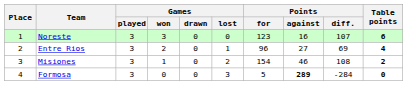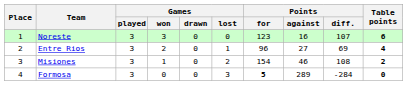Formosa | Points / for: normal -> bold
Formosa | Points / against: bold -> normal
